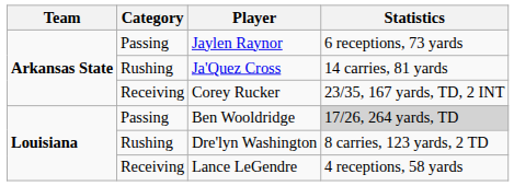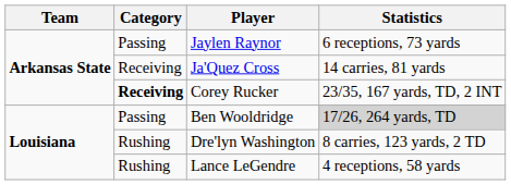Ja'Quez Cross | Category: Rushing -> Receiving
Corey Rucker | Category: normal -> bold
Lance LeGendre | Category: Receiving -> Rushing
